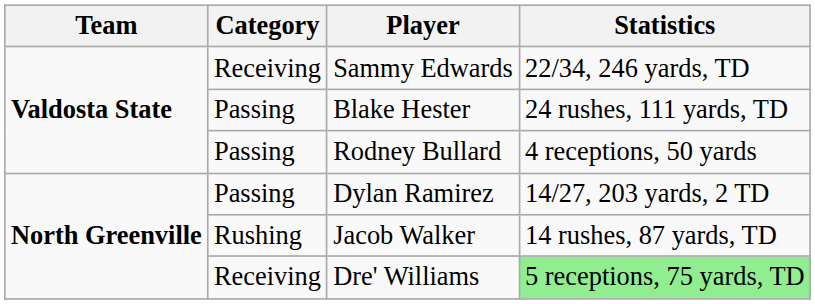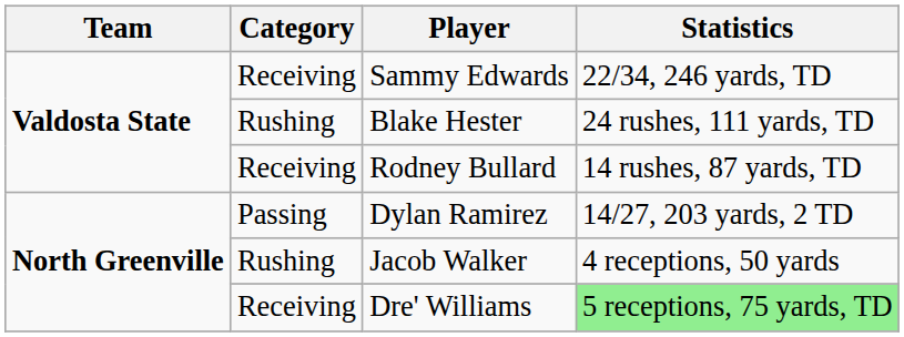Blake Hester | Category: Passing -> Rushing
Rodney Bullard | Category: Passing -> Receiving
Rodney Bullard | Statistics: 4 receptions, 50 yards -> 14 rushes, 87 yards, TD
Jacob Walker | Statistics: 14 rushes, 87 yards, TD -> 4 receptions, 50 yards
